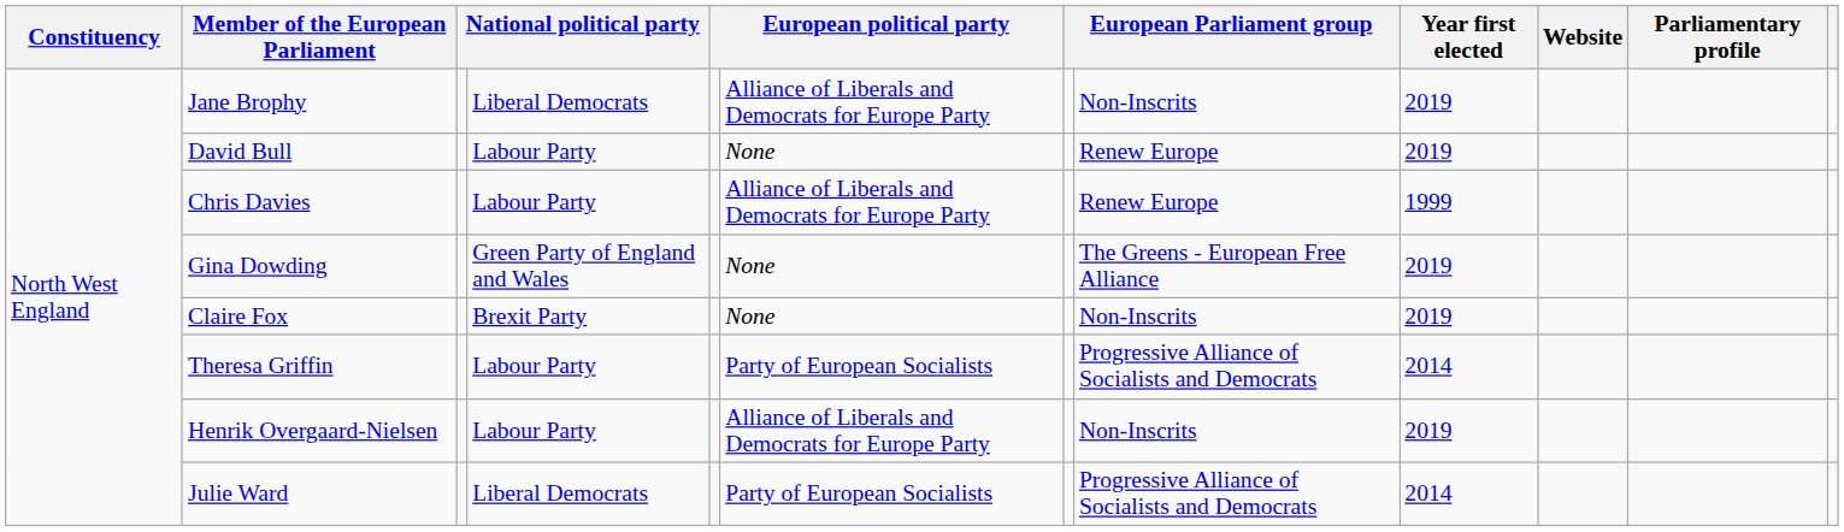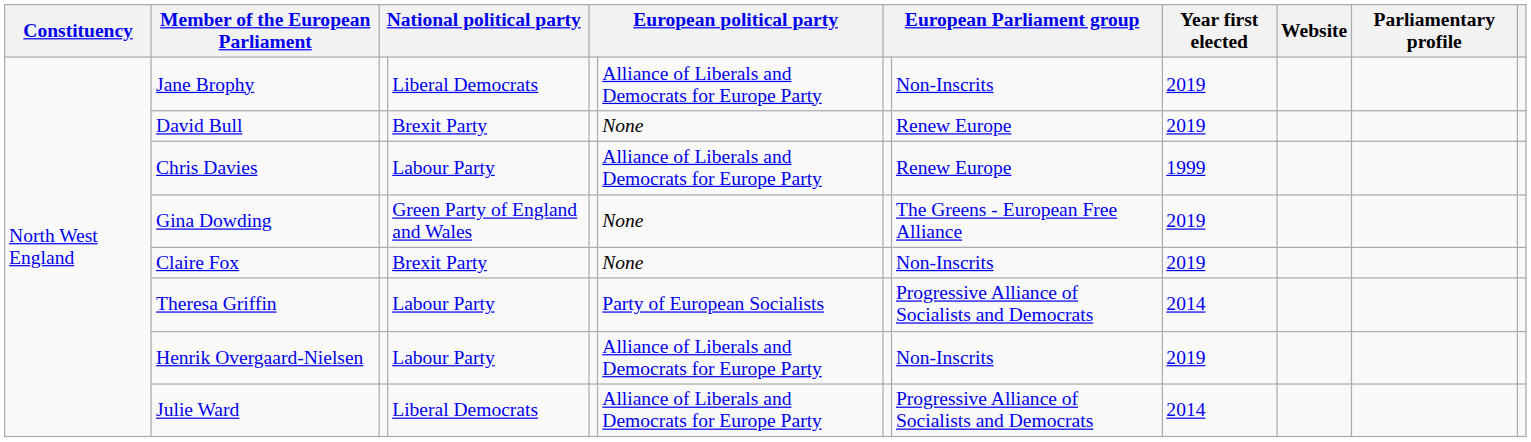David Bull | column 4: Labour Party -> Brexit Party
Julie Ward | column 6: Party of European Socialists -> Alliance of Liberals and Democrats for Europe Party
